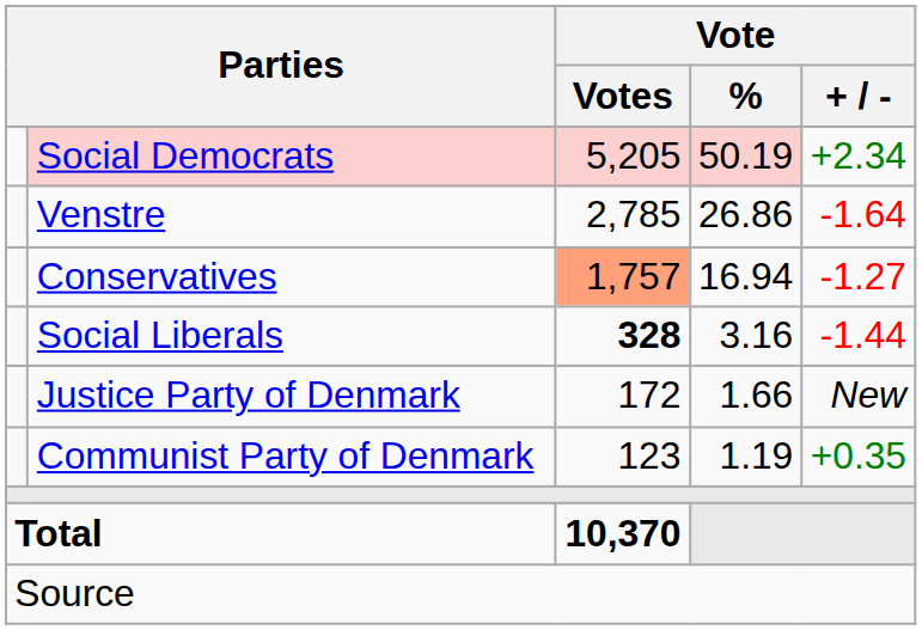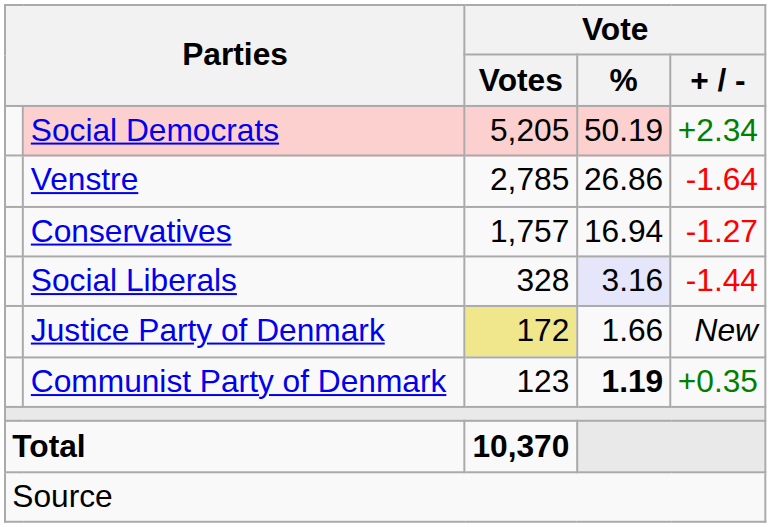Conservatives | Vote / Votes: lightsalmon background -> no background
Social Liberals | Vote / Votes: bold -> normal
Social Liberals | Vote / %: no background -> lavender background
Justice Party of Denmark | Vote / Votes: no background -> khaki background
Communist Party of Denmark | Vote / %: normal -> bold
